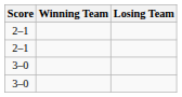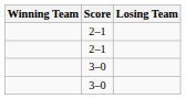columns swapped: Winning Team <-> Score
